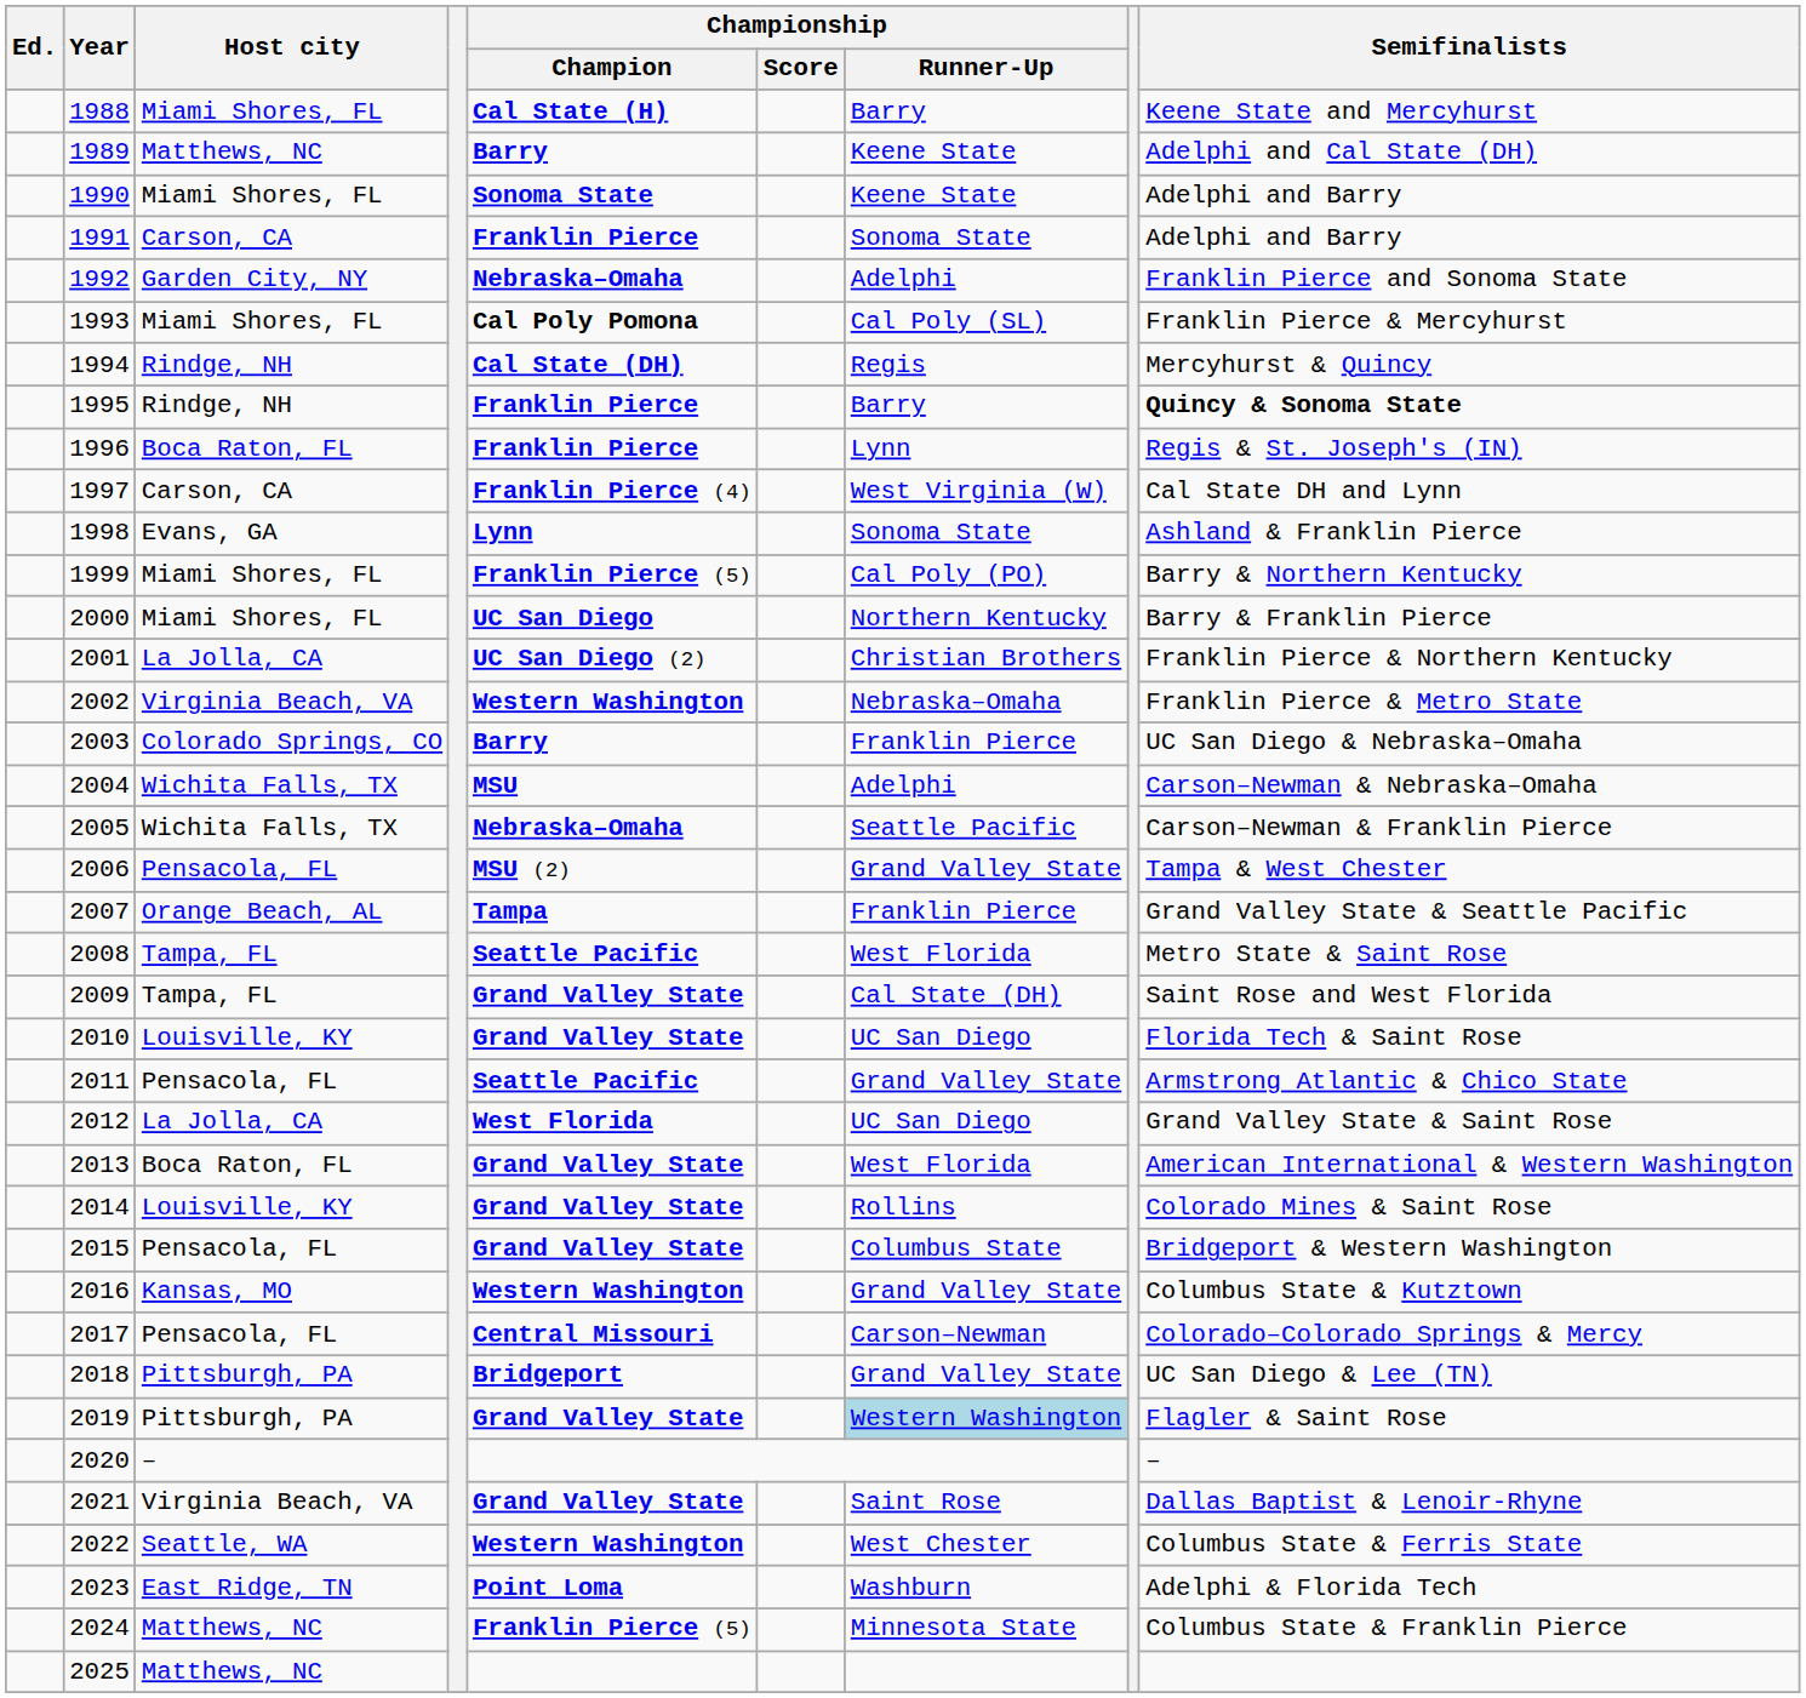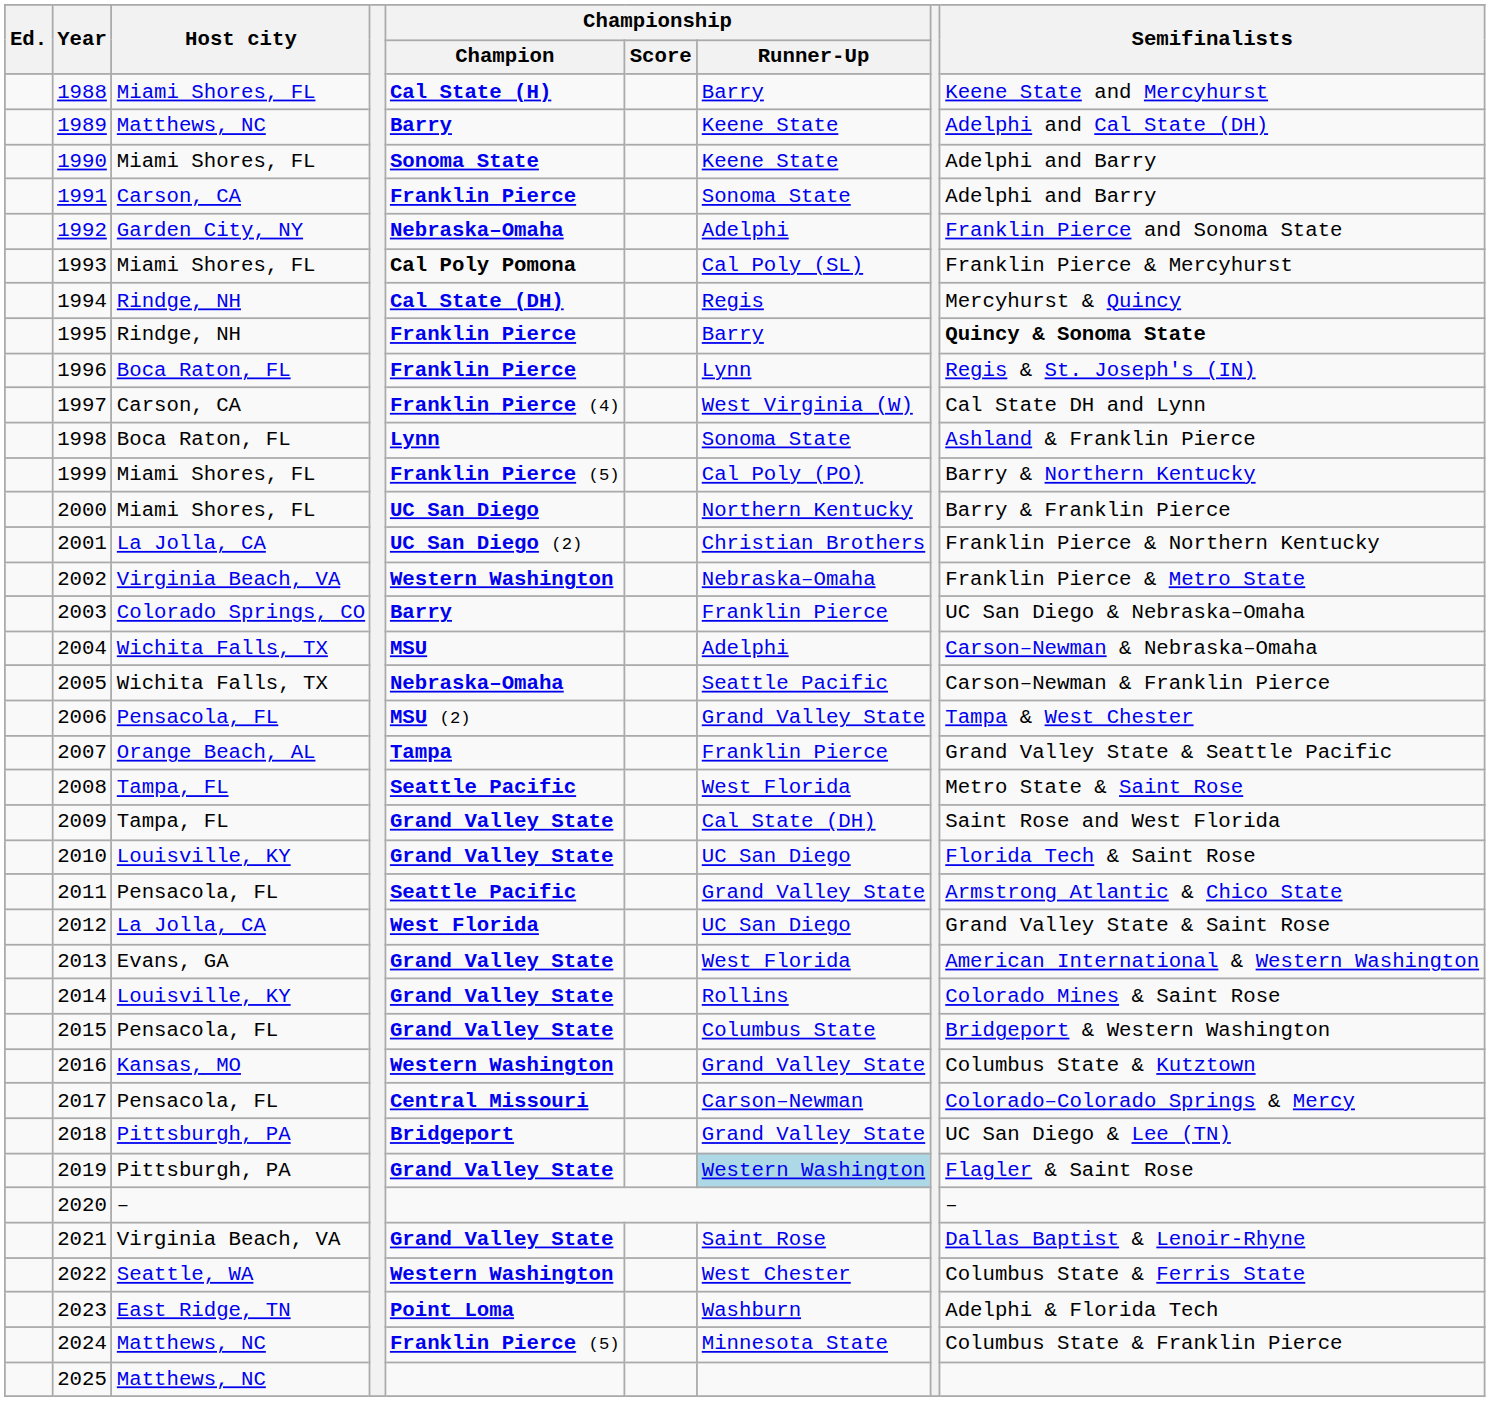1998 | Host city: Evans, GA -> Boca Raton, FL
2013 | Host city: Boca Raton, FL -> Evans, GA
